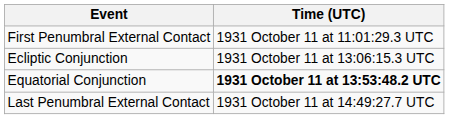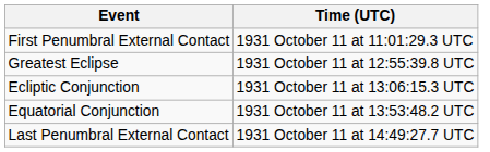+ row: Greatest Eclipse | 1931 October 11 at 12:55:39.8 UTC
Equatorial Conjunction | Time (UTC): bold -> normal
